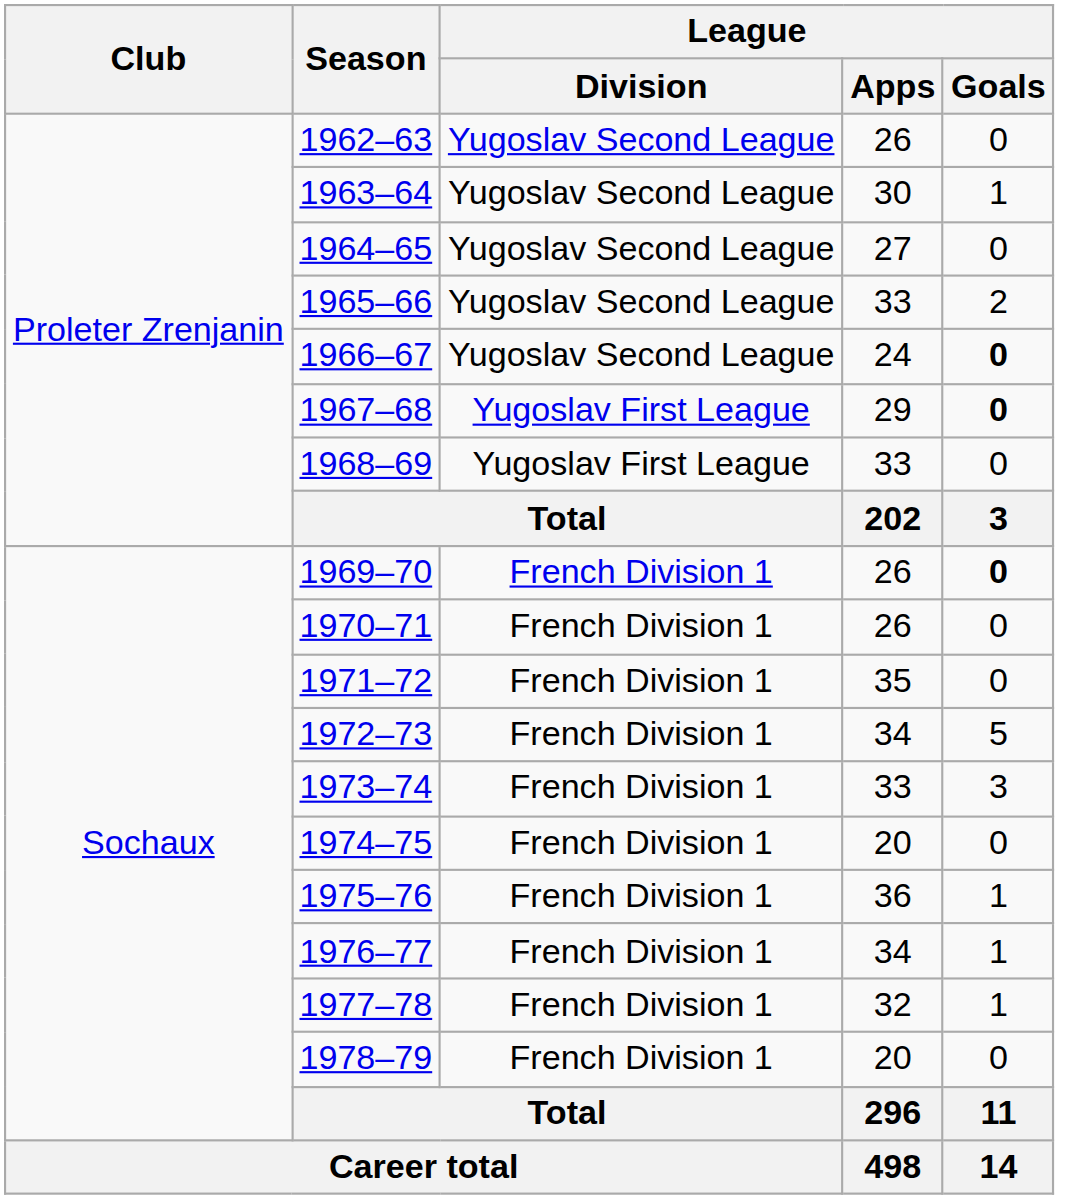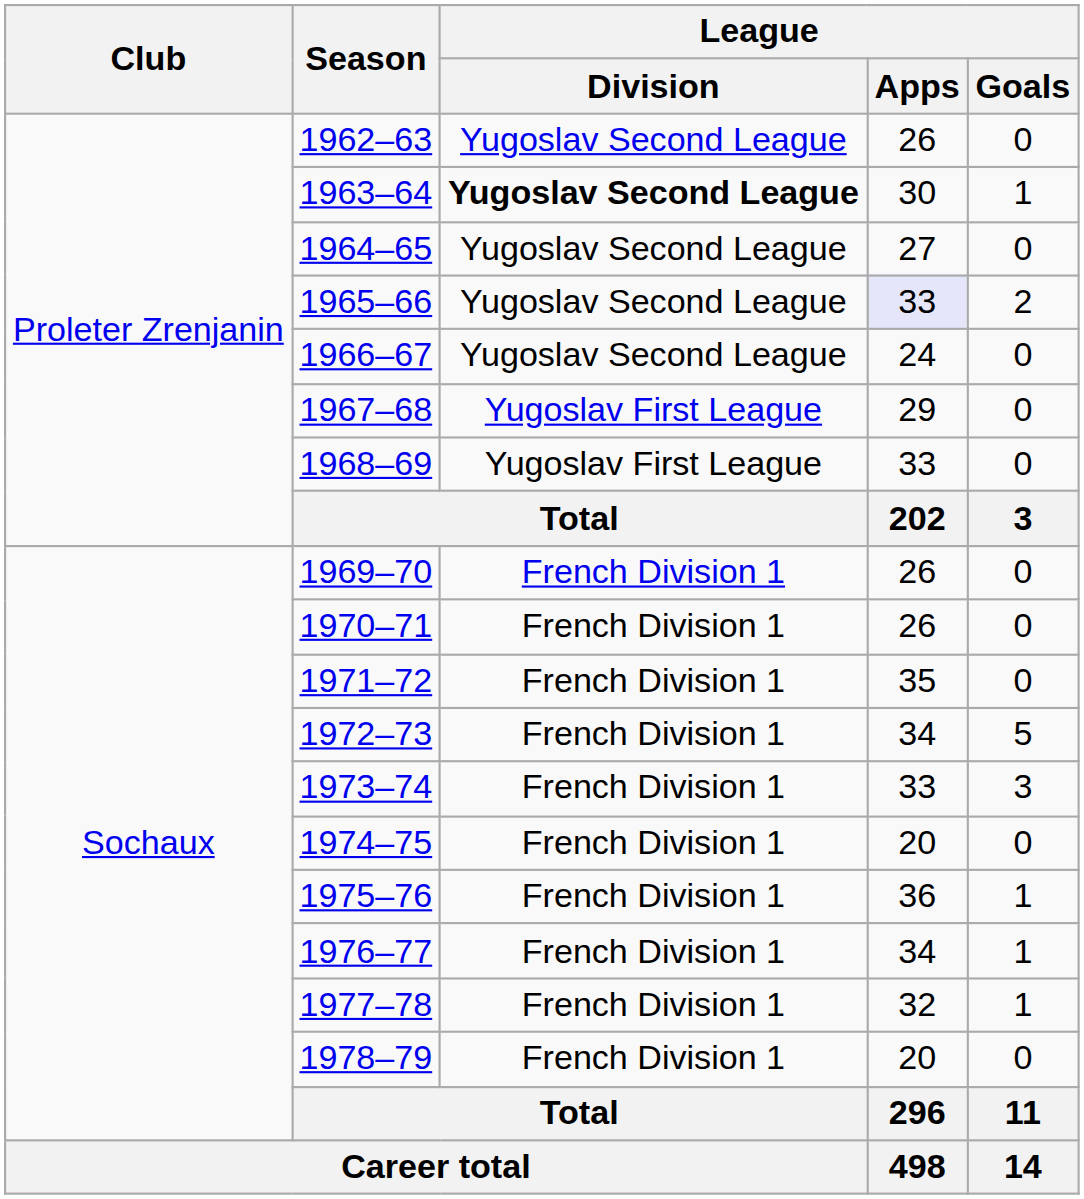1963–64 | League / Division: normal -> bold
1965–66 | League / Apps: no background -> lavender background
1966–67 | League / Goals: bold -> normal
1967–68 | League / Goals: bold -> normal
1969–70 | League / Goals: bold -> normal
